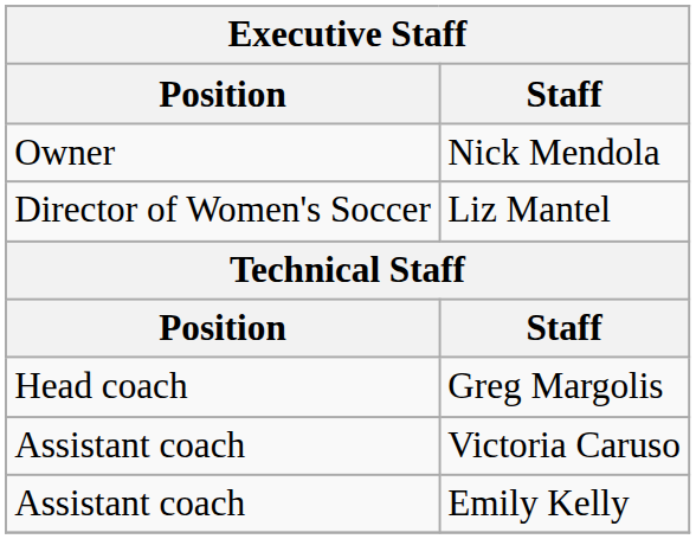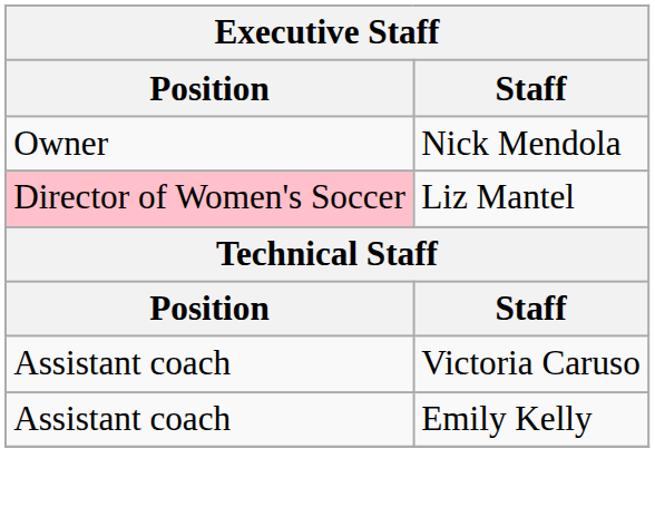Liz Mantel | Position: no background -> pink background
- row: Head coach | Greg Margolis
